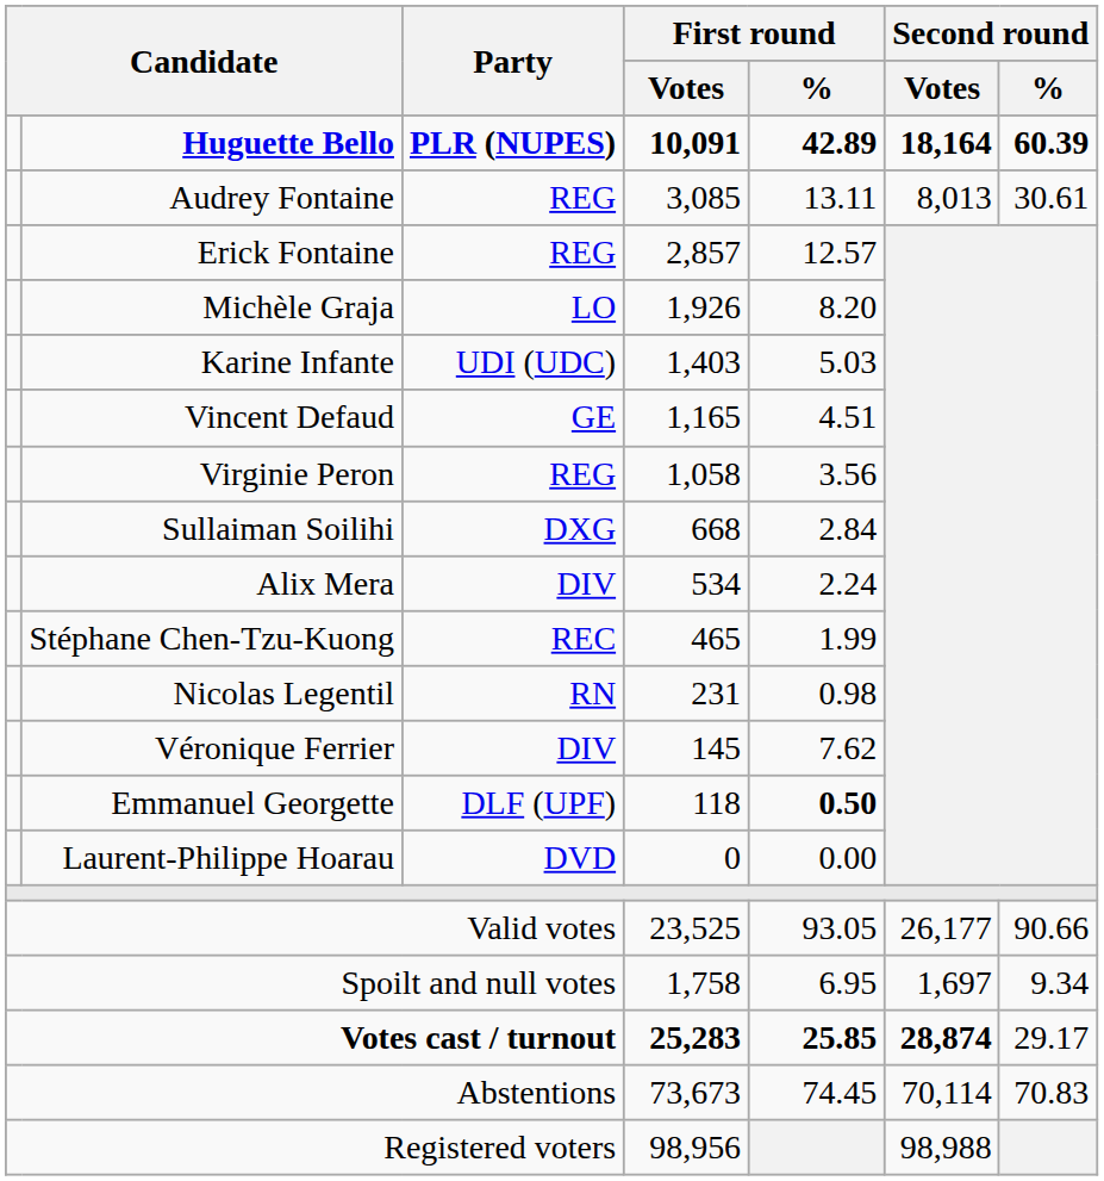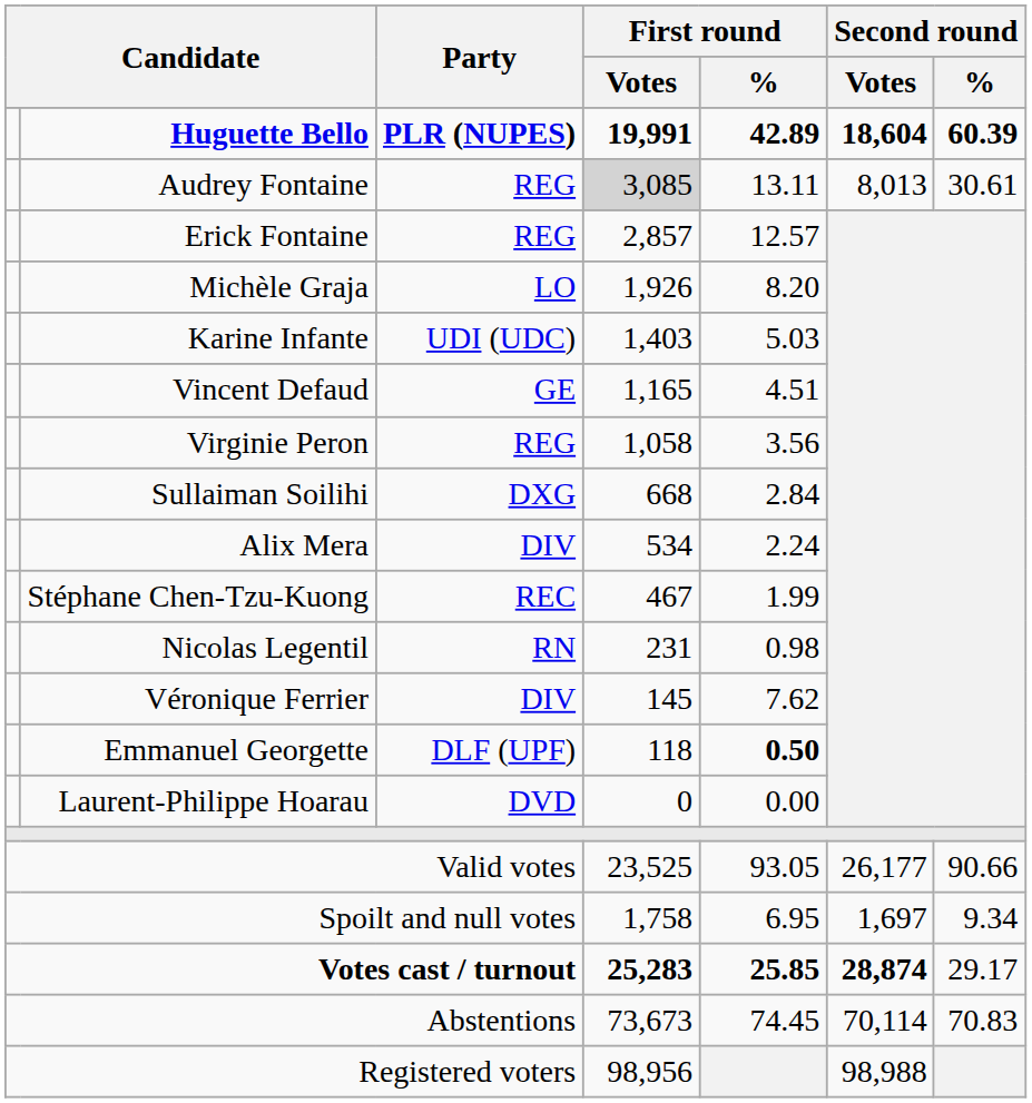Huguette Bello | First round / Votes: 10,091 -> 19,991
Huguette Bello | Second round / Votes: 18,164 -> 18,604
Audrey Fontaine | First round / Votes: no background -> lightgrey background
Stéphane Chen-Tzu-Kuong | First round / Votes: 465 -> 467
